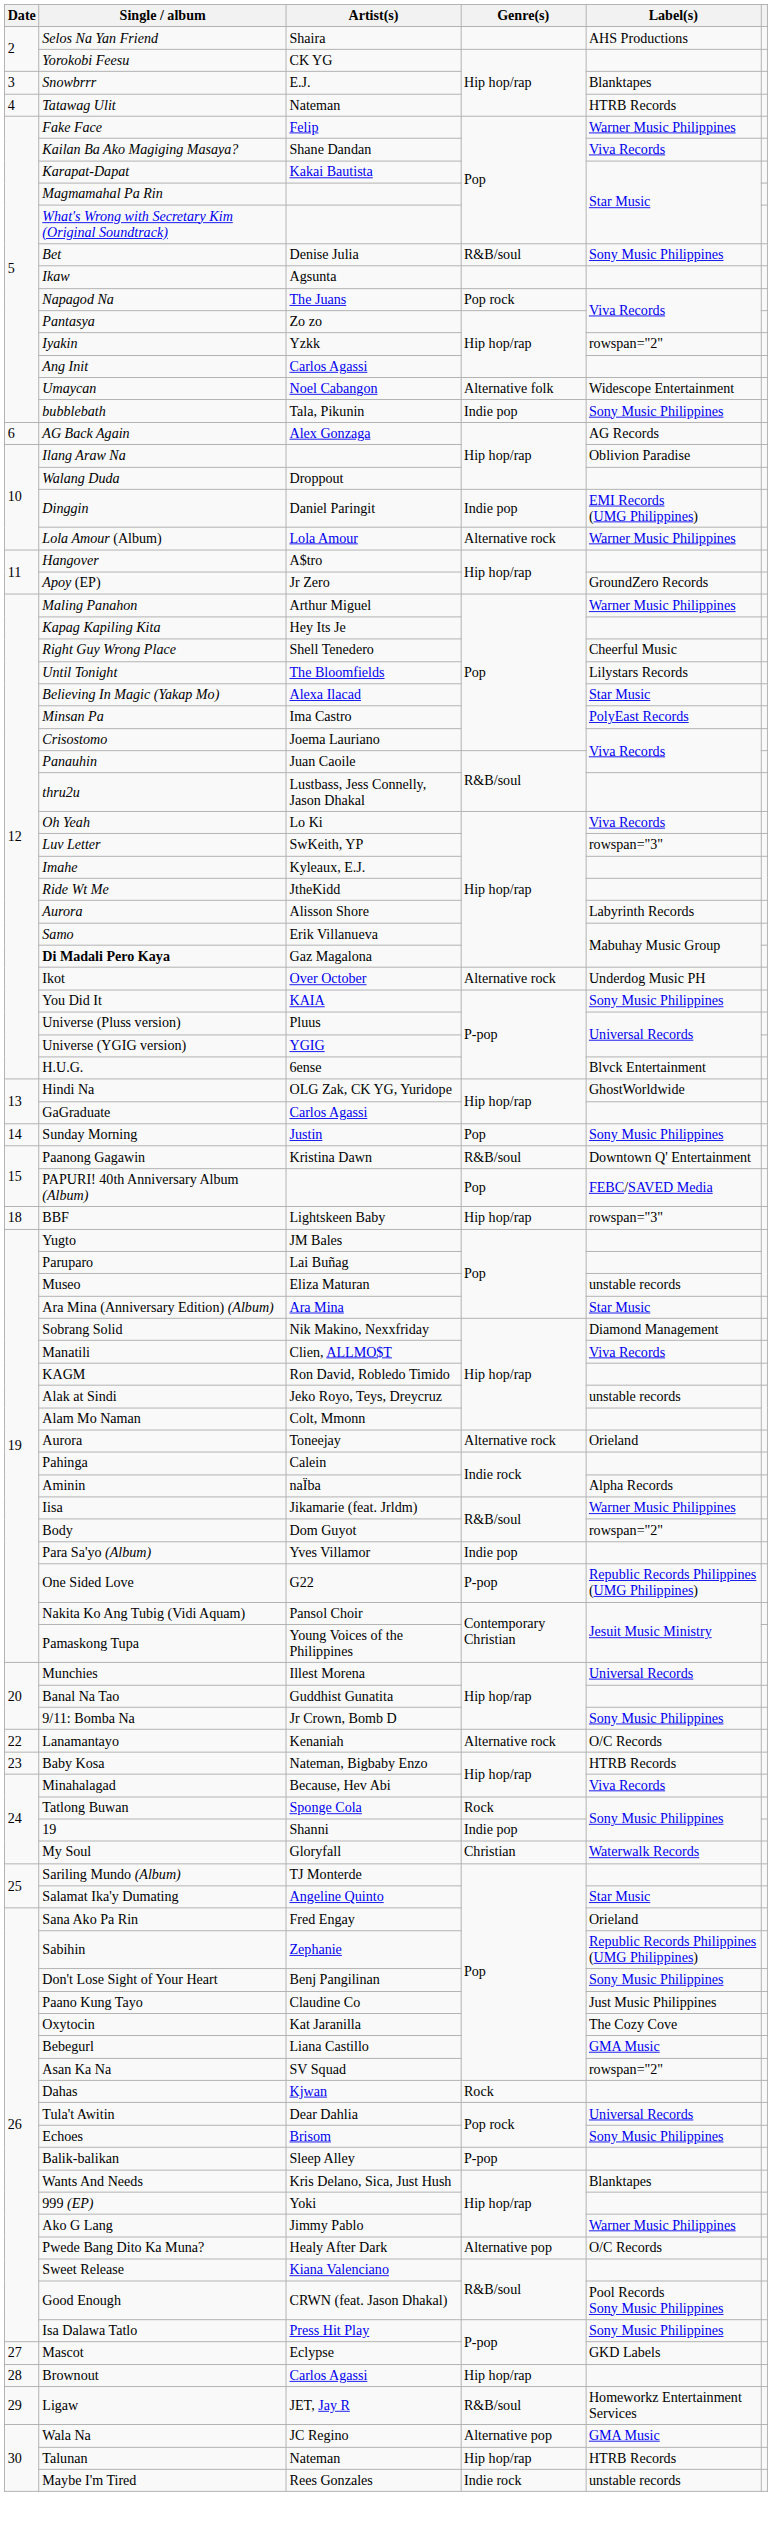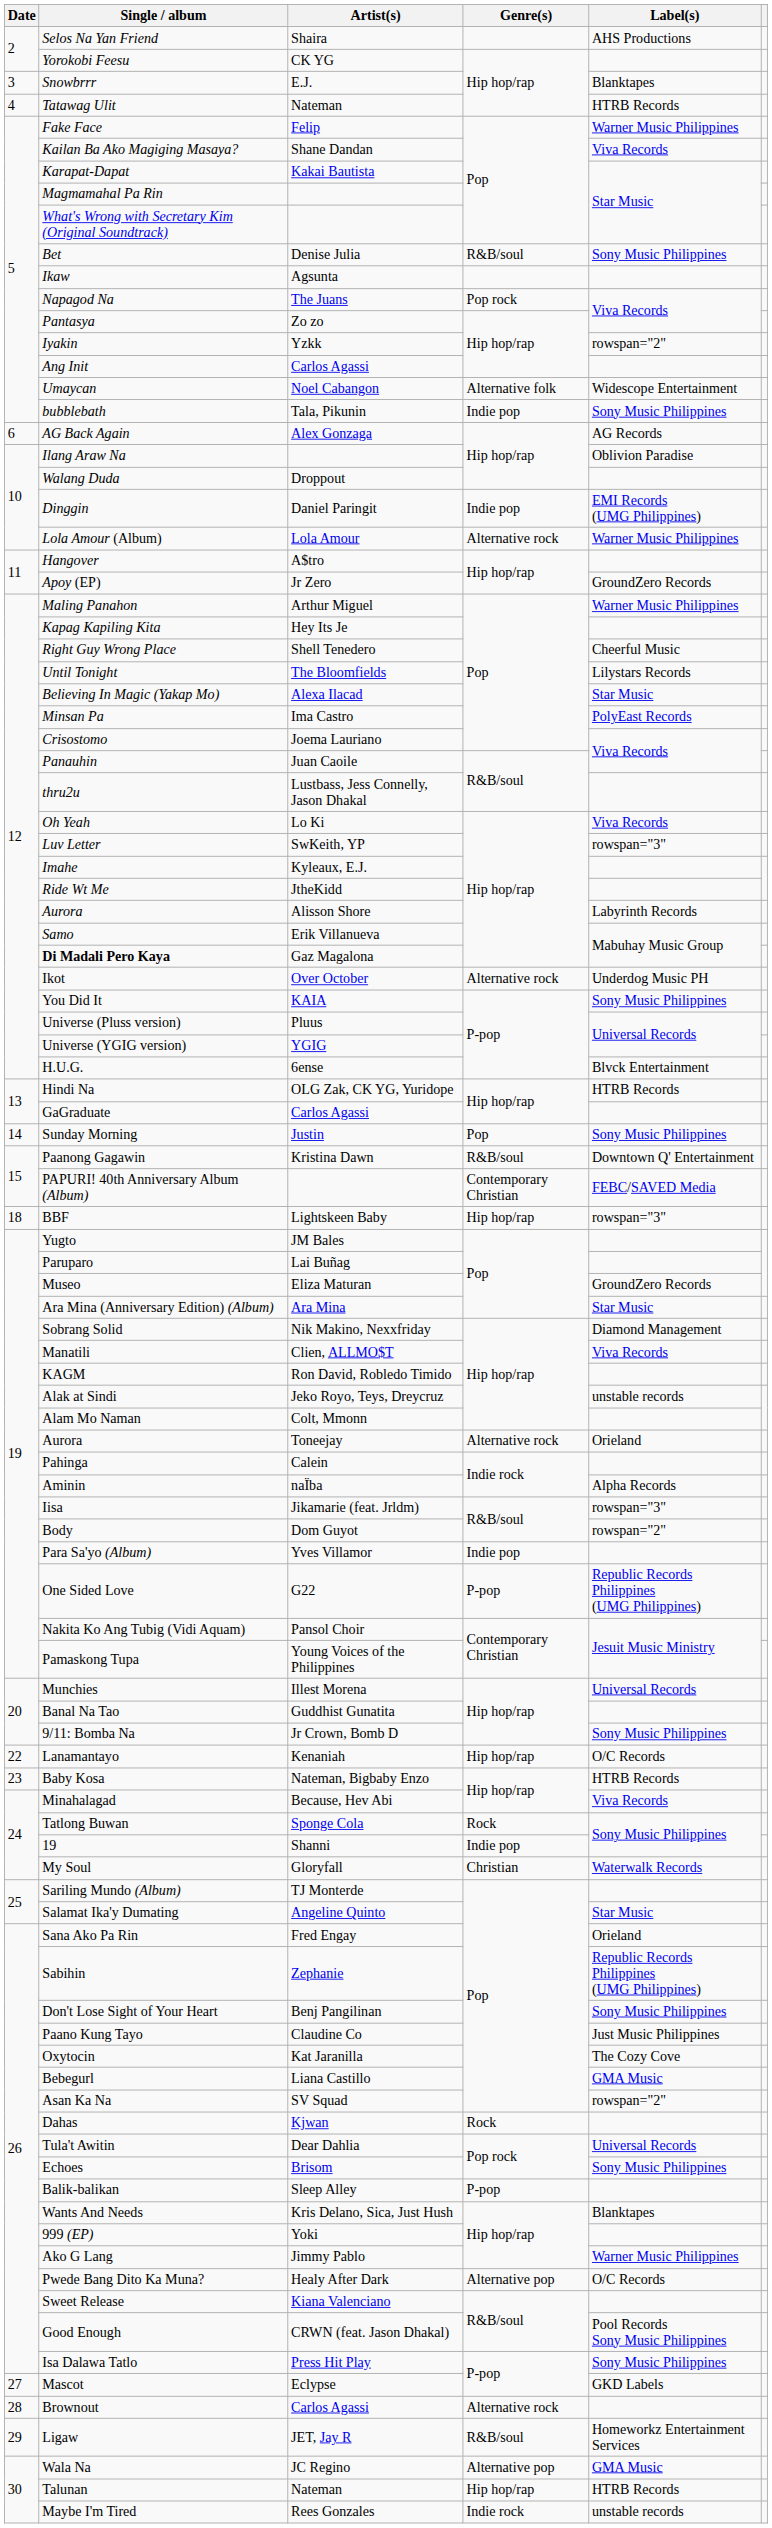Hindi Na | Label(s): GhostWorldwide -> HTRB Records
PAPURI! 40th Anniversary Album (Album) | Genre(s): Pop -> Contemporary Christian
Museo | Label(s): unstable records -> GroundZero Records
Iisa | Label(s): Warner Music Philippines -> rowspan="3"
Lanamantayo | Genre(s): Alternative rock -> Hip hop/rap
Brownout | Genre(s): Hip hop/rap -> Alternative rock
